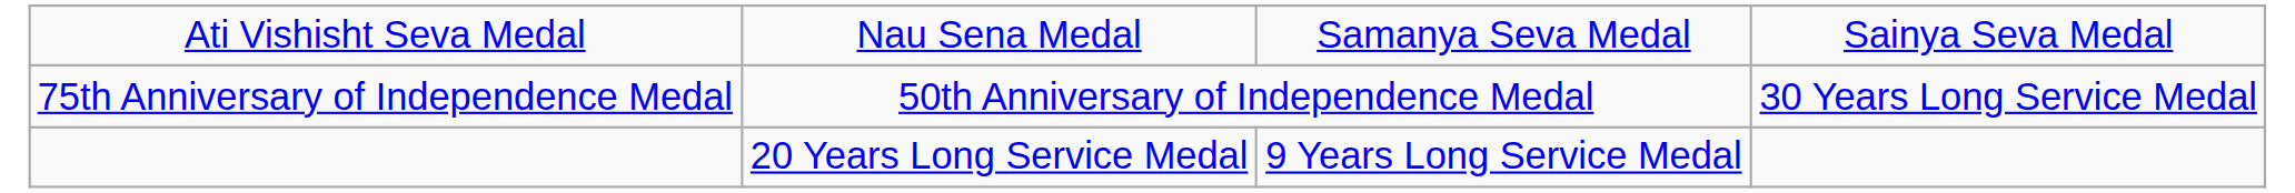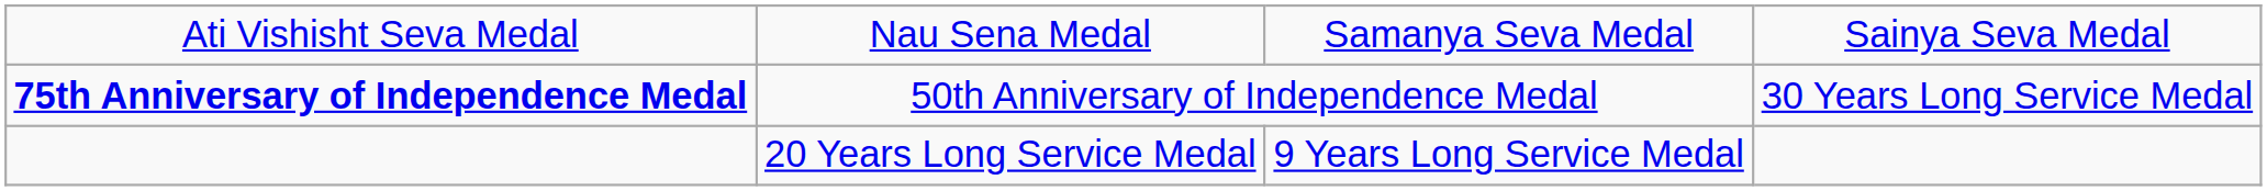75th Anniversary of Independence Medal | column 1: normal -> bold
